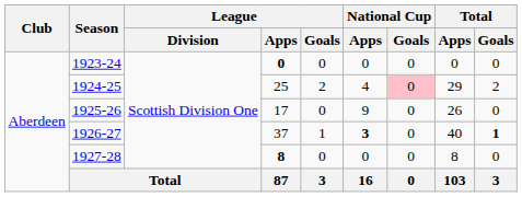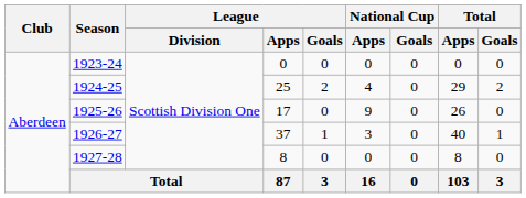1923-24 | League / Apps: bold -> normal
1924-25 | National Cup / Goals: pink background -> no background
1926-27 | National Cup / Apps: bold -> normal
1926-27 | Total / Goals: bold -> normal
1927-28 | League / Apps: bold -> normal
